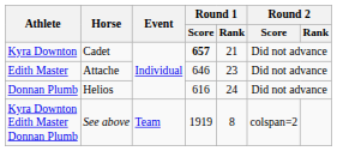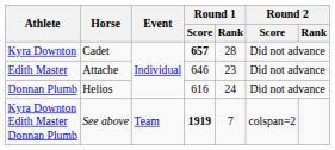Kyra Downton | Round 1 / Rank: 21 -> 28
Kyra Downton Edith Master Donnan Plumb | Round 1 / Score: normal -> bold
Kyra Downton Edith Master Donnan Plumb | Round 1 / Rank: 8 -> 7
